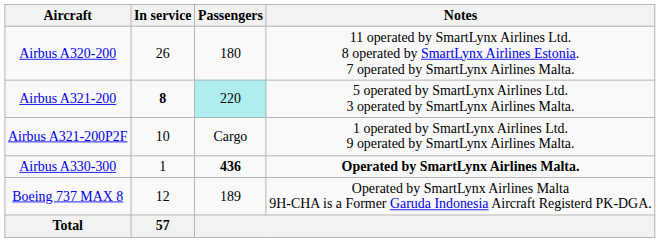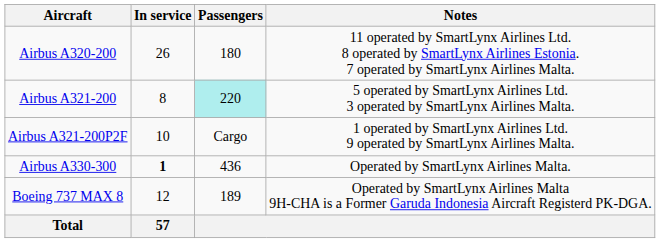Airbus A321-200 | In service: bold -> normal
Airbus A330-300 | In service: normal -> bold
Airbus A330-300 | Passengers: bold -> normal
Airbus A330-300 | Notes: bold -> normal
